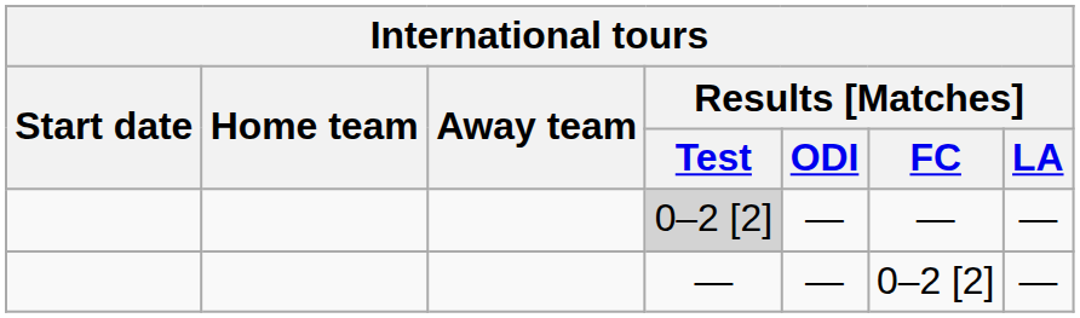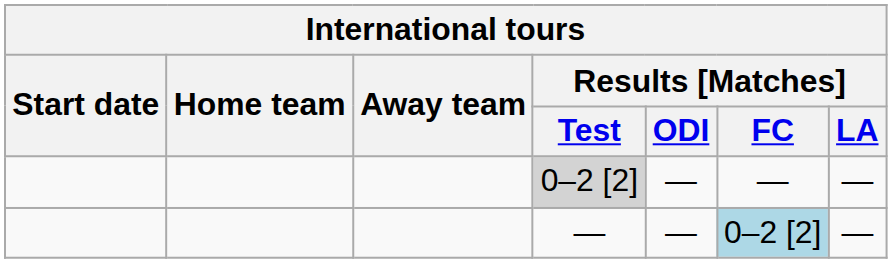row 5 | Results [Matches] / FC: no background -> lightblue background
